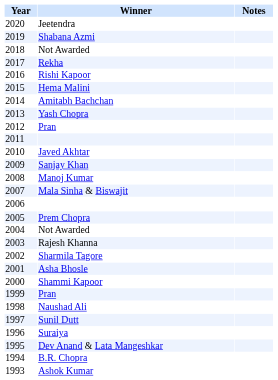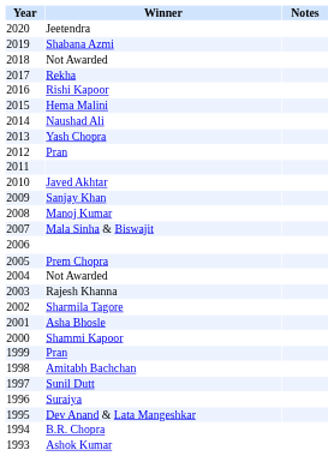2014 | Winner: Amitabh Bachchan -> Naushad Ali
1998 | Winner: Naushad Ali -> Amitabh Bachchan
